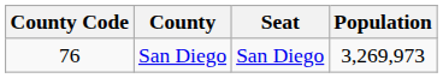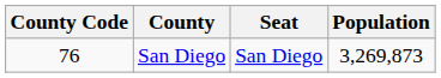row 2 | Population: 3,269,973 -> 3,269,873
